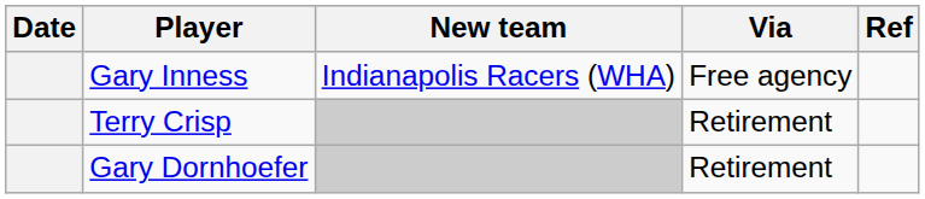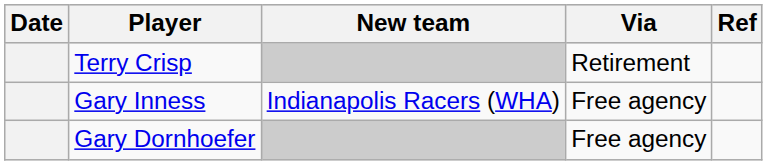rows swapped: Terry Crisp <-> Gary Inness
Gary Dornhoefer | Via: Retirement -> Free agency
